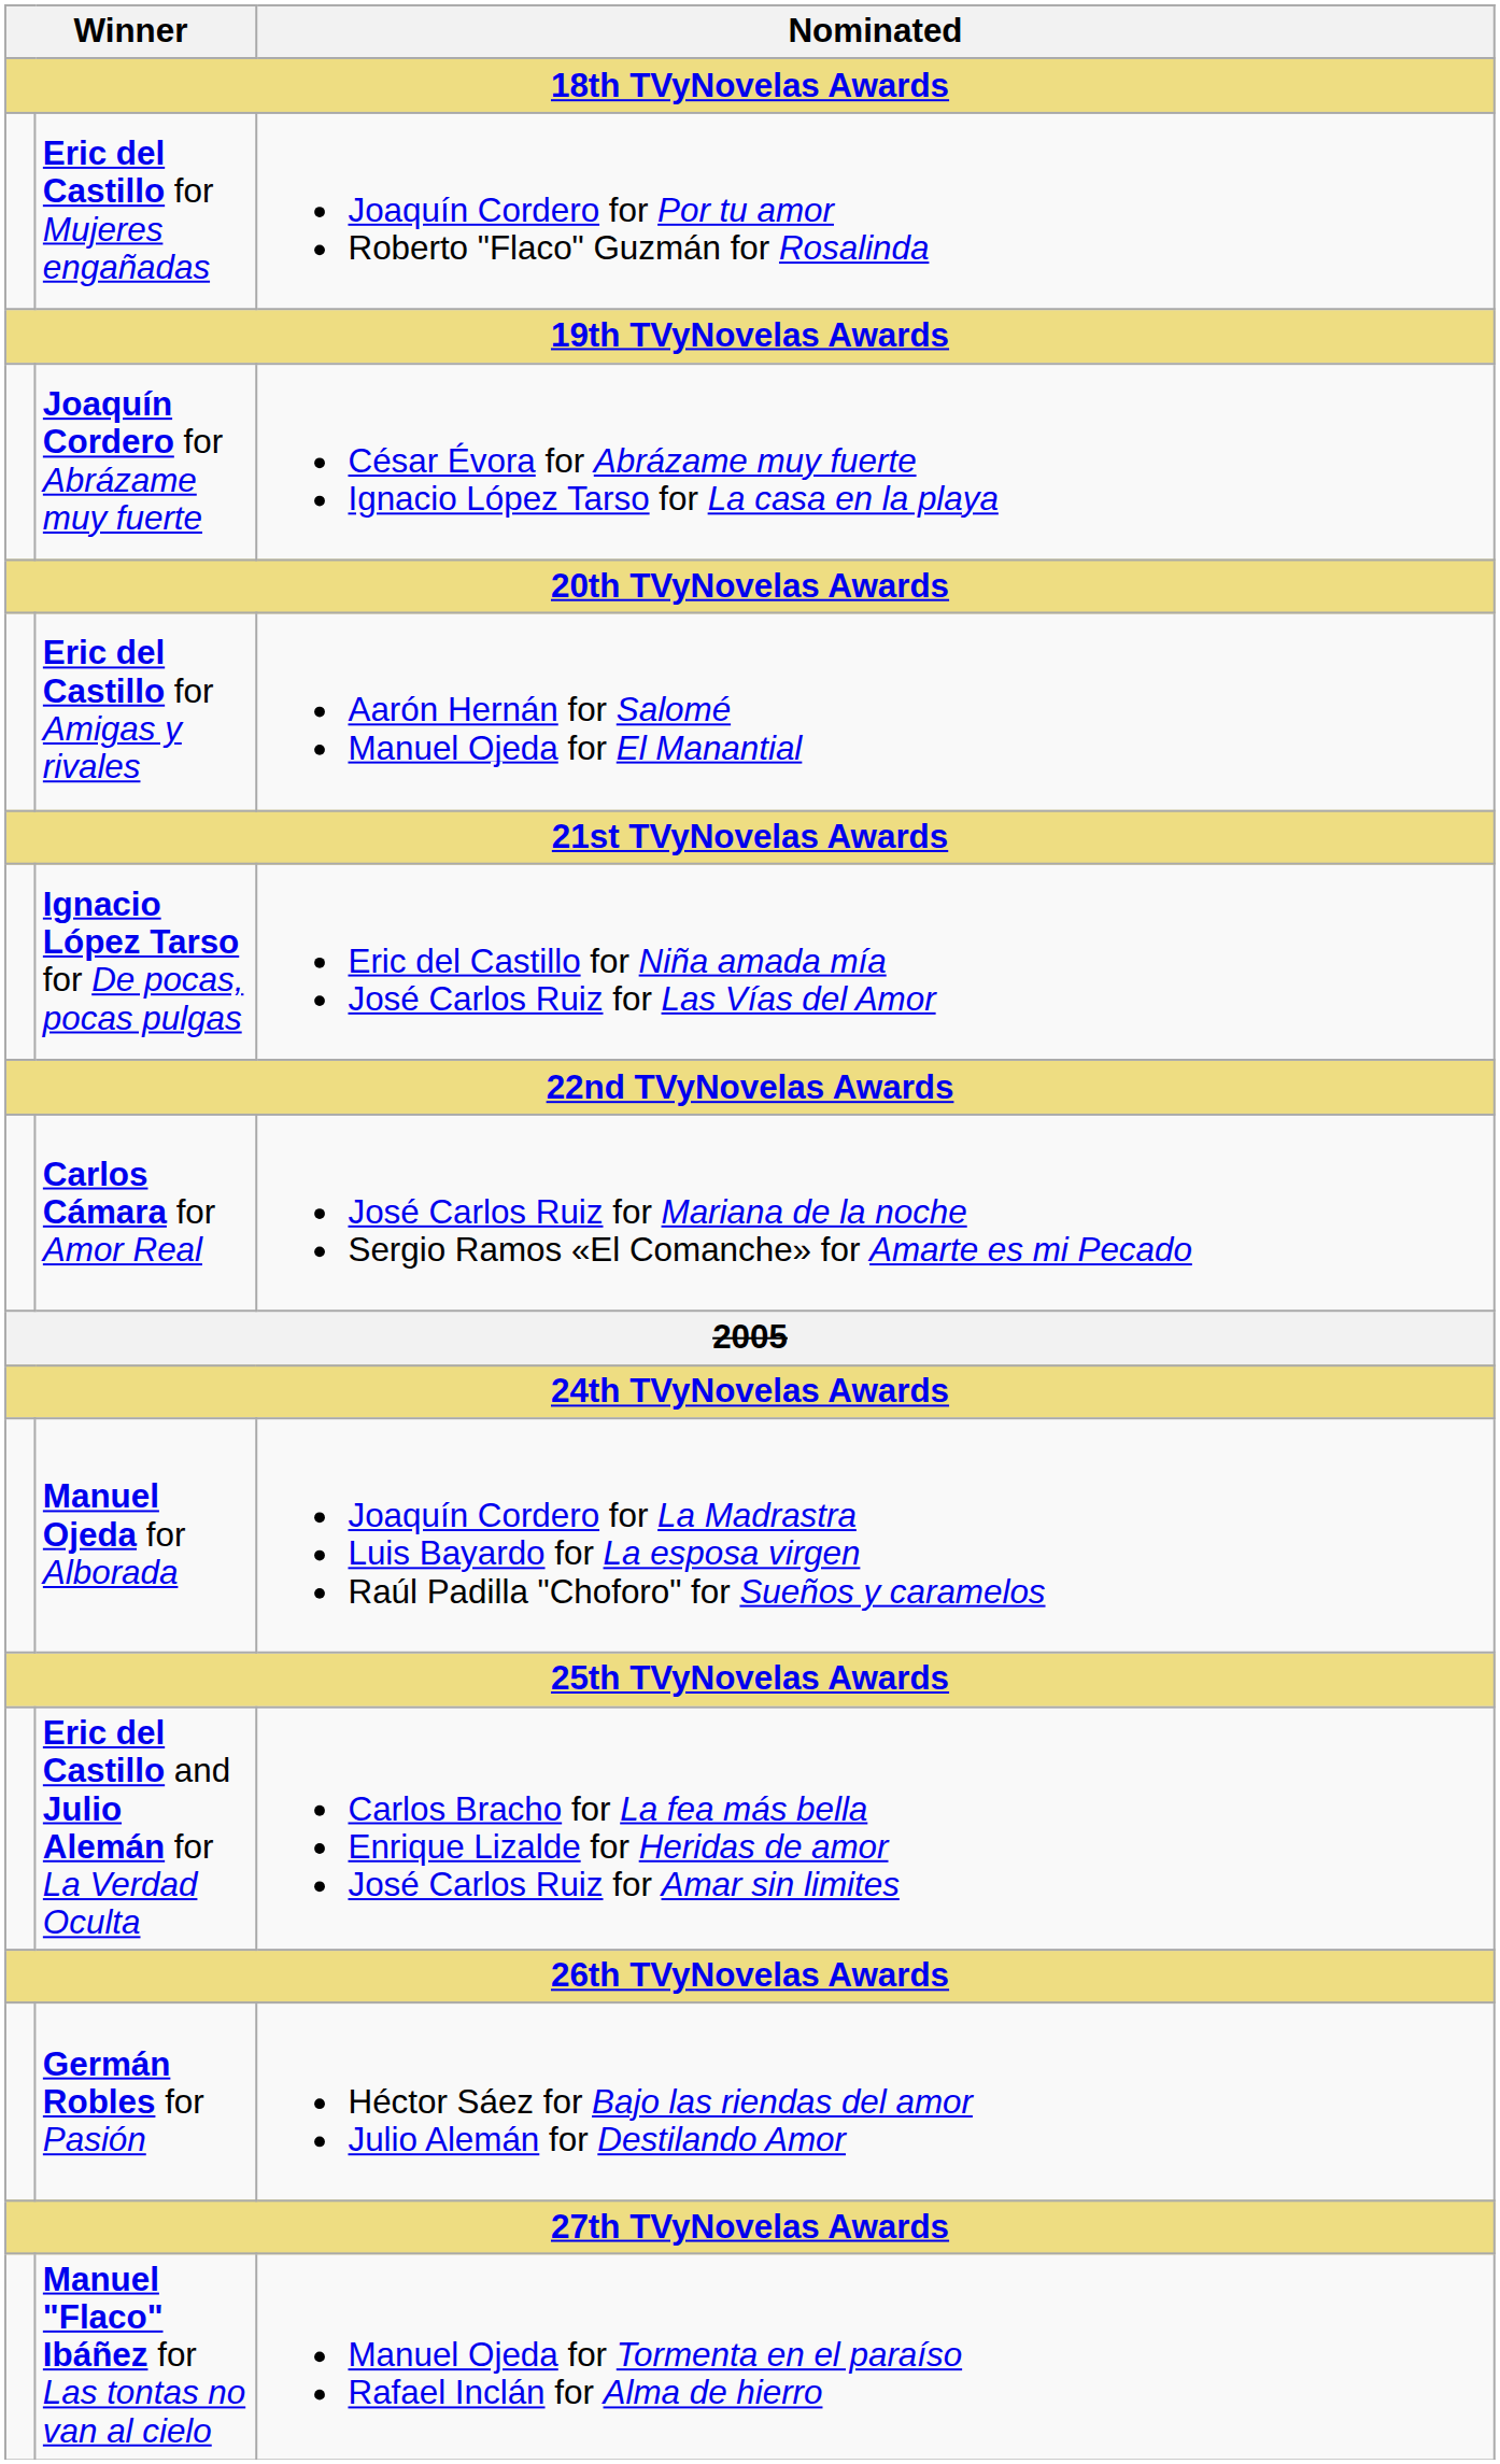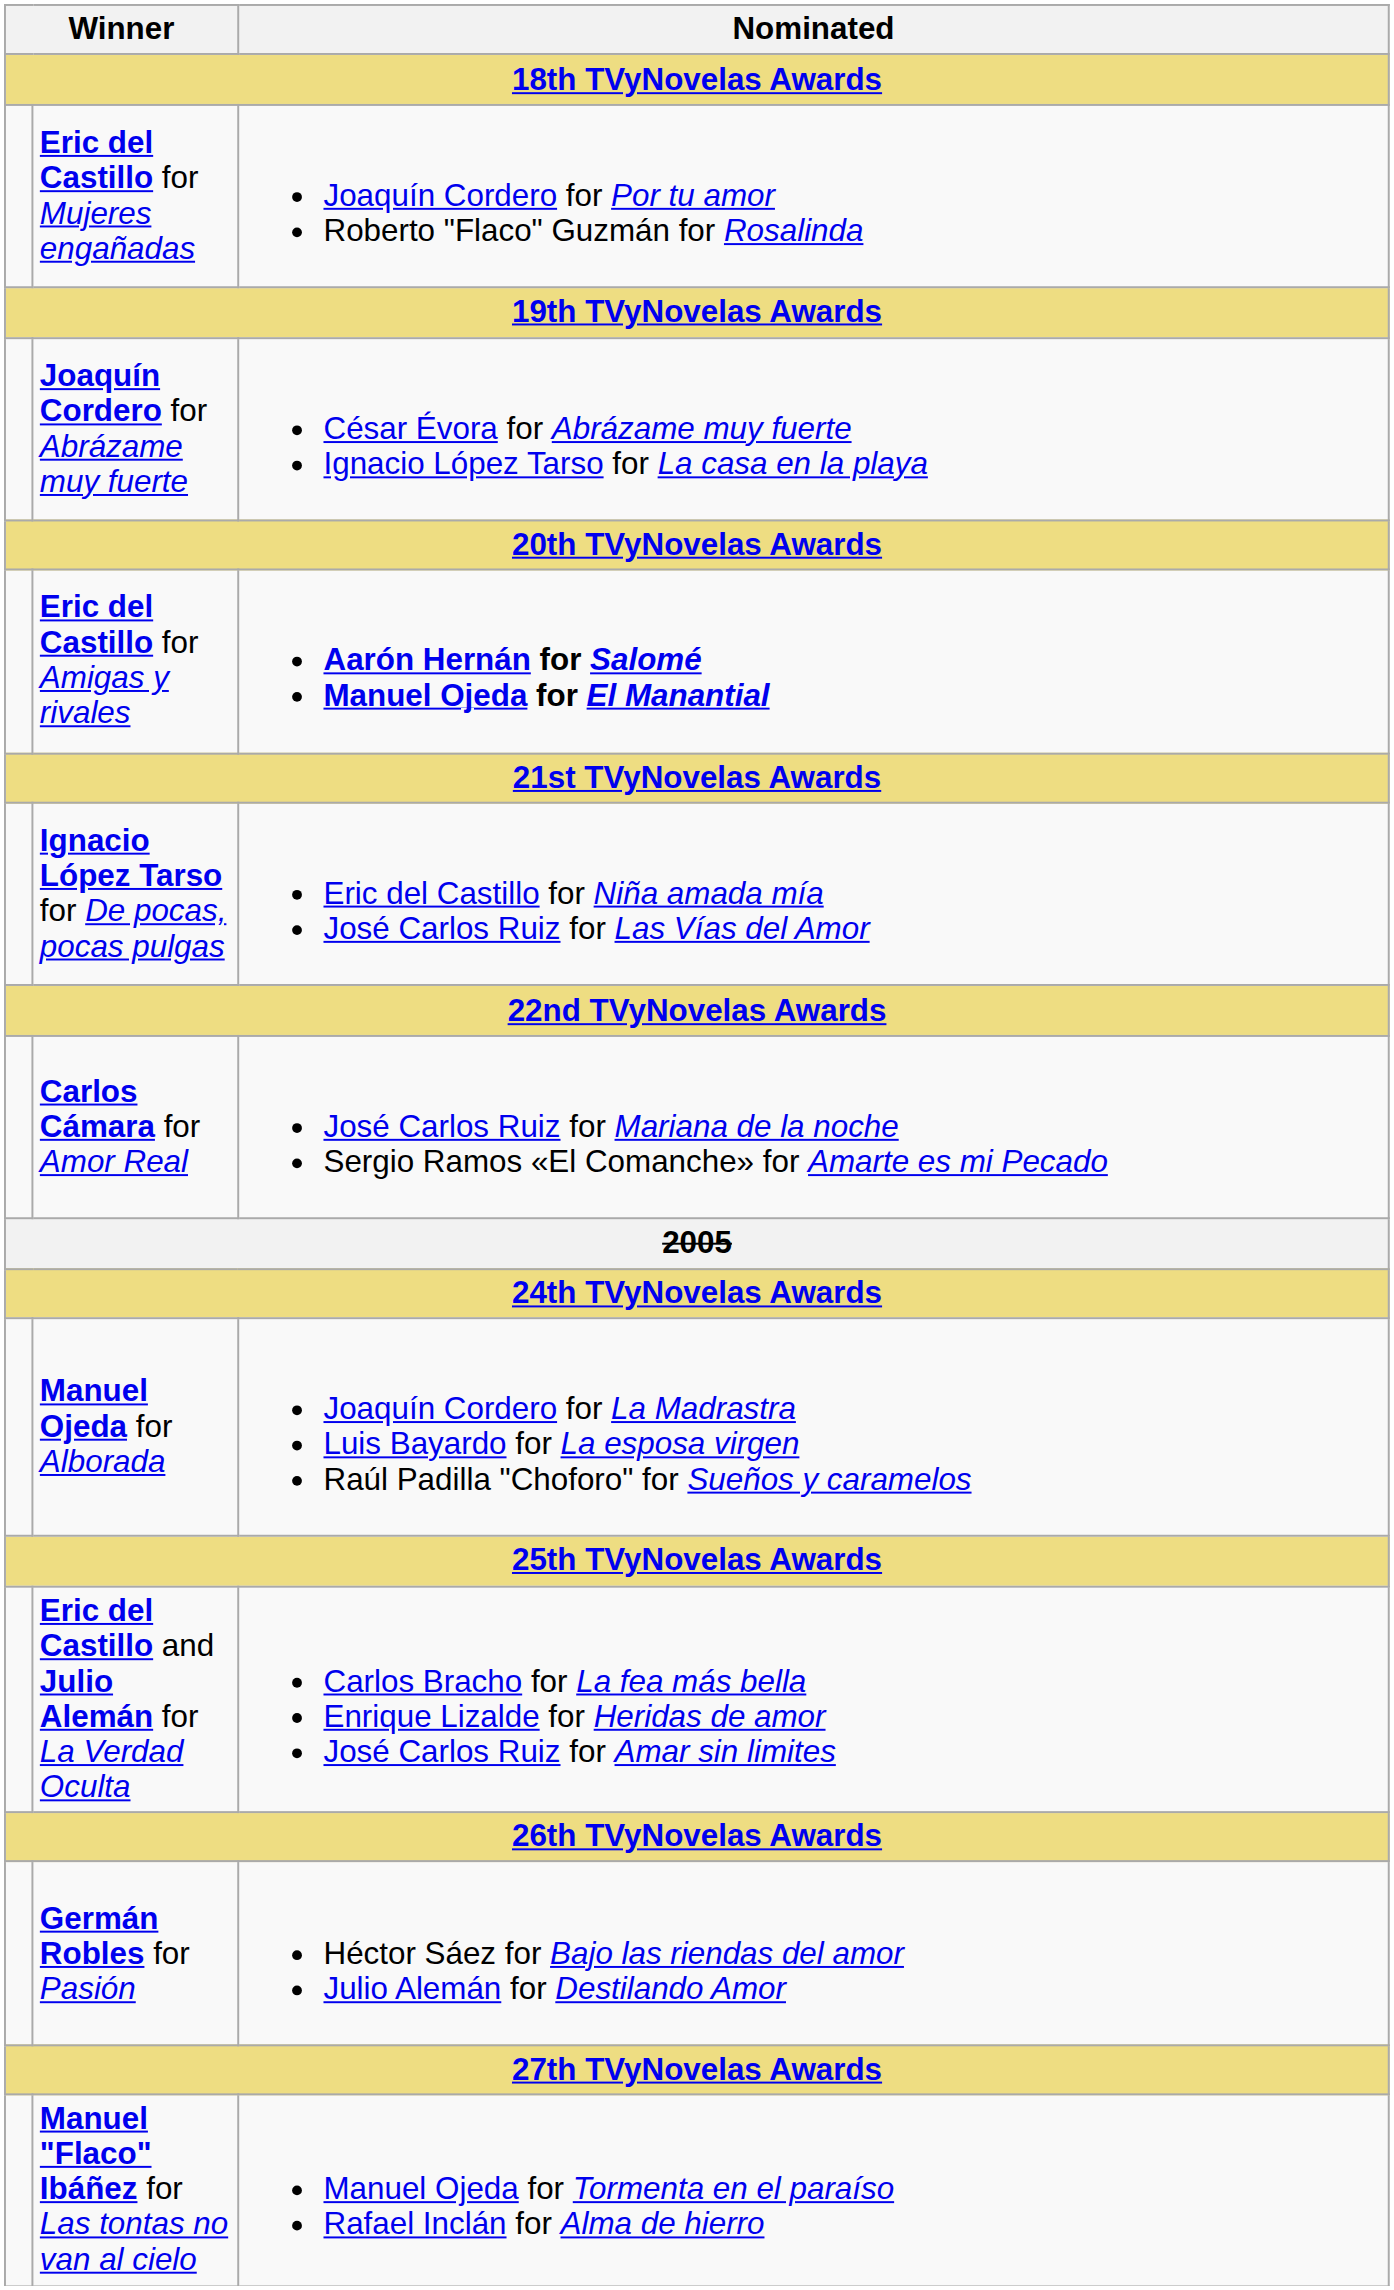Eric del Castillo for Amigas y rivales | Nominated: normal -> bold
